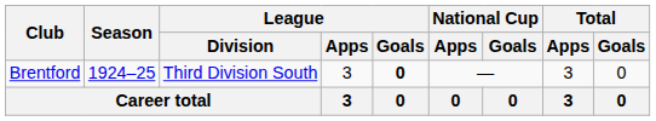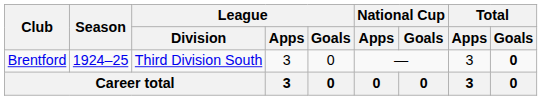Brentford | League / Goals: bold -> normal
Brentford | Total / Goals: normal -> bold
